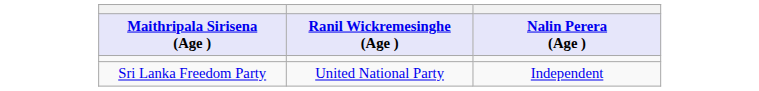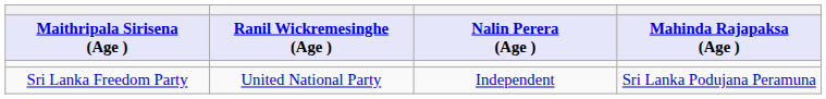+ column: Mahinda Rajapaksa (Age ) | Sri Lanka Podujana Peramuna
